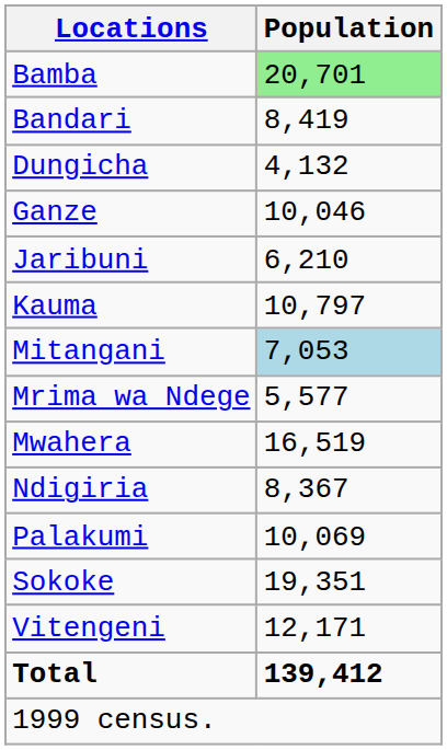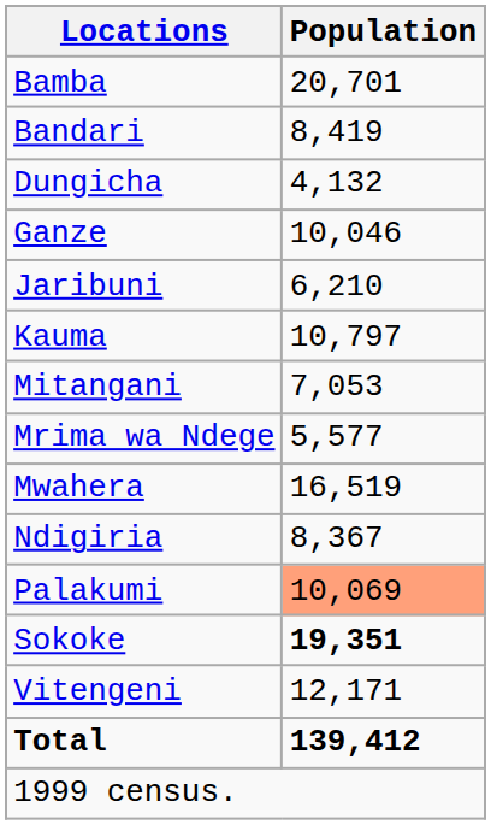Bamba | Population: lightgreen background -> no background
Mitangani | Population: lightblue background -> no background
Palakumi | Population: no background -> lightsalmon background
Sokoke | Population: normal -> bold
